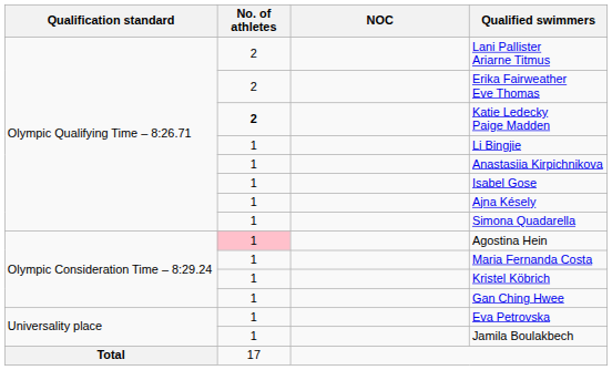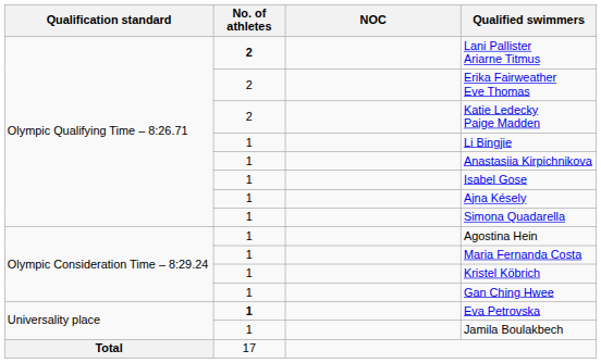Lani Pallister Ariarne Titmus | No. of athletes: normal -> bold
Katie Ledecky Paige Madden | No. of athletes: bold -> normal
Agostina Hein | No. of athletes: pink background -> no background
Eva Petrovska | No. of athletes: normal -> bold
